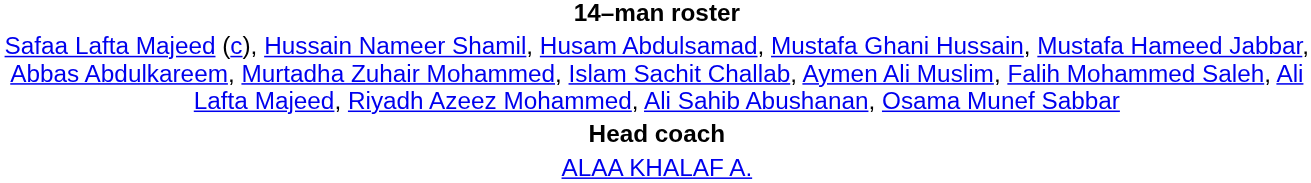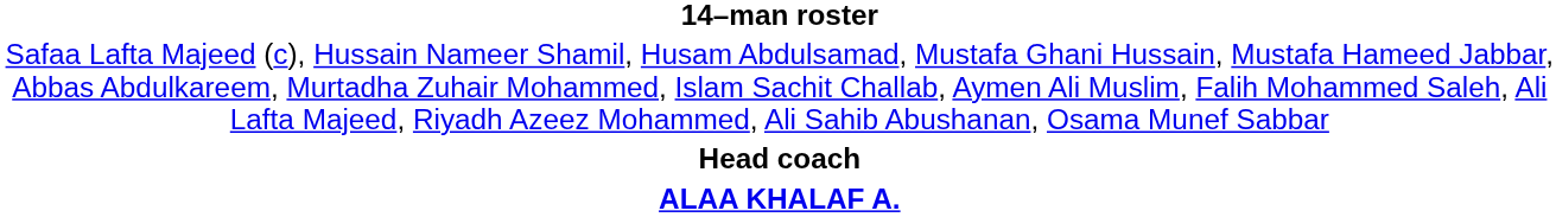row 4 | column 1: normal -> bold
